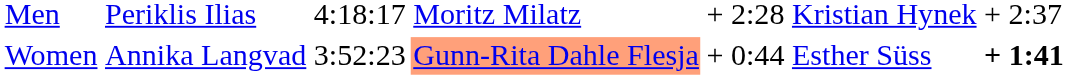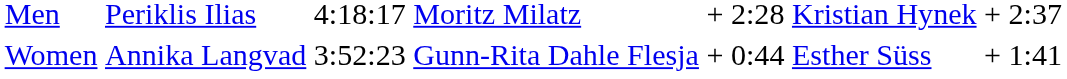Women | column 4: lightsalmon background -> no background
Women | column 7: bold -> normal
